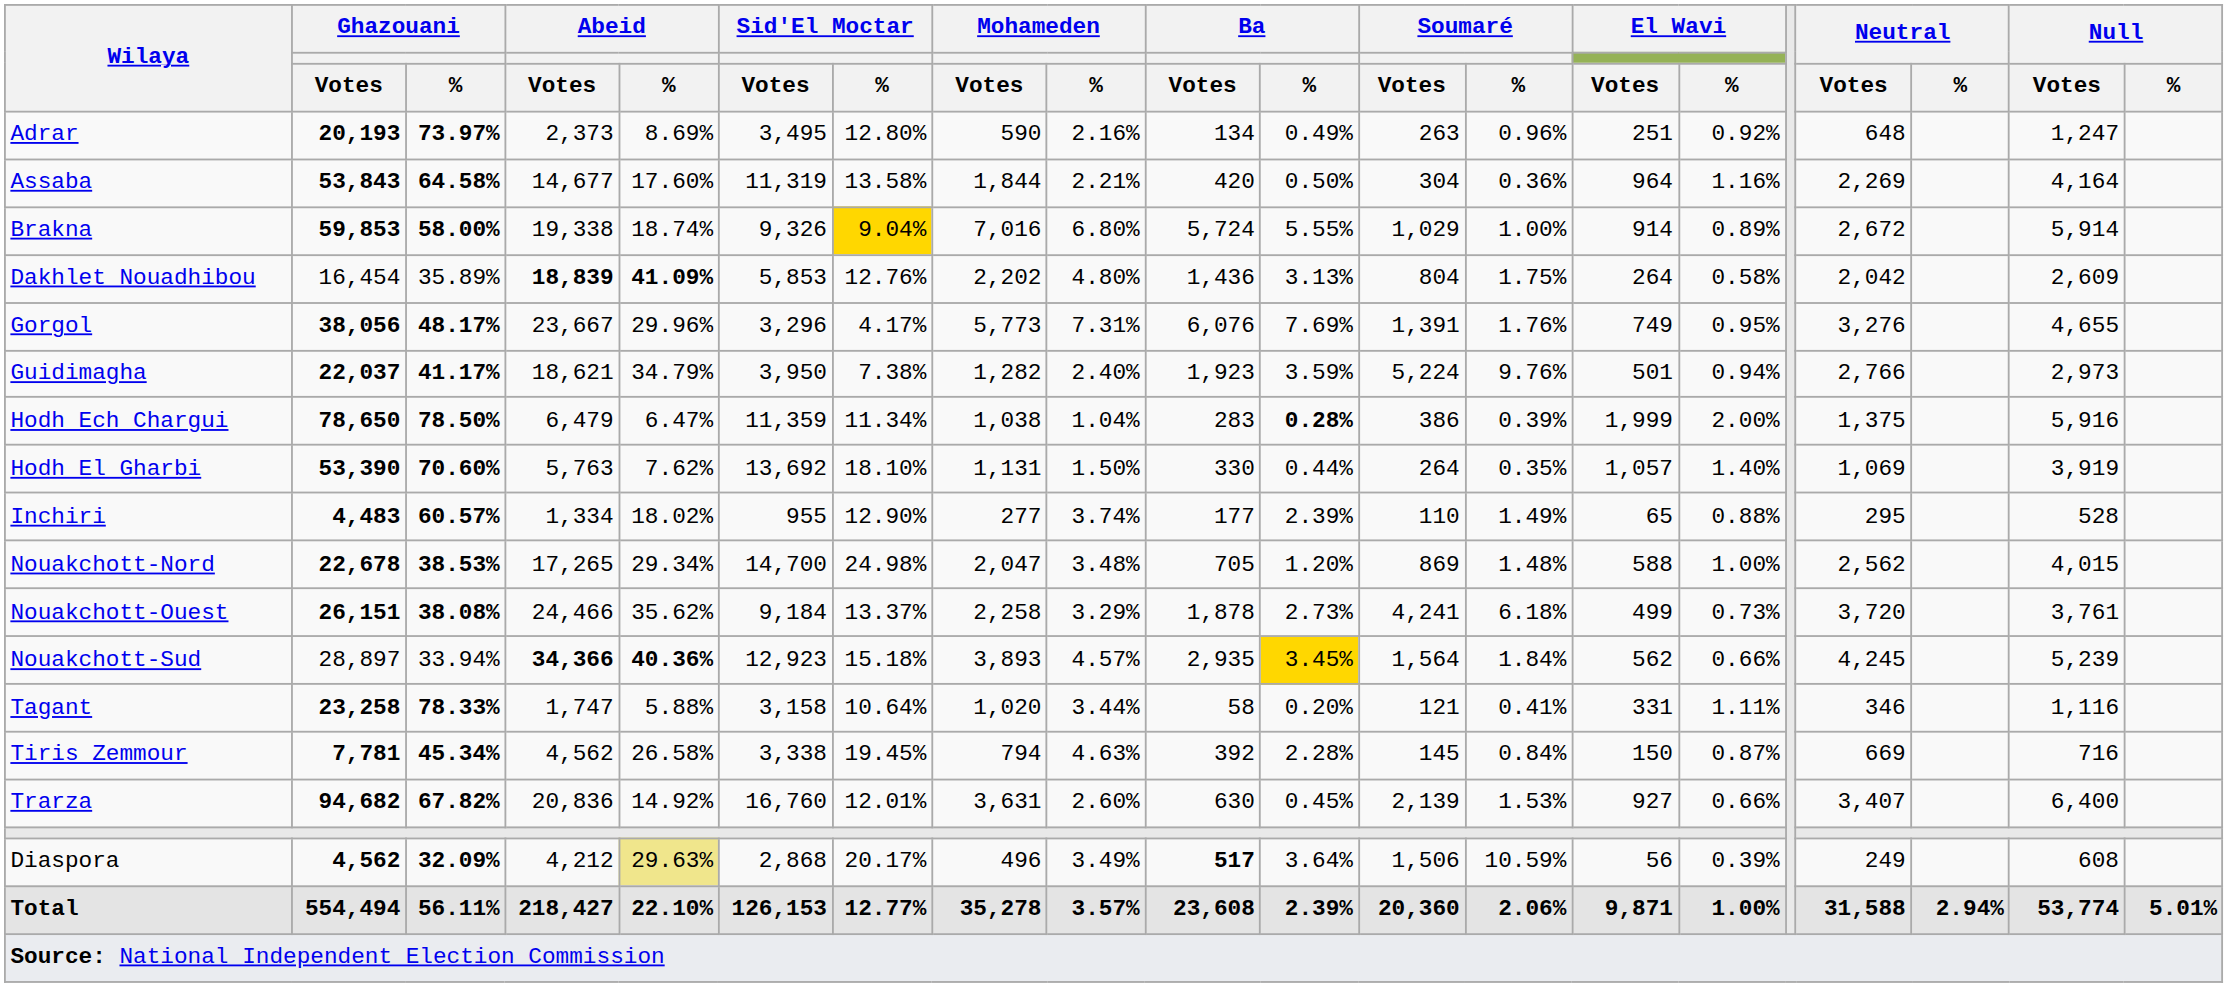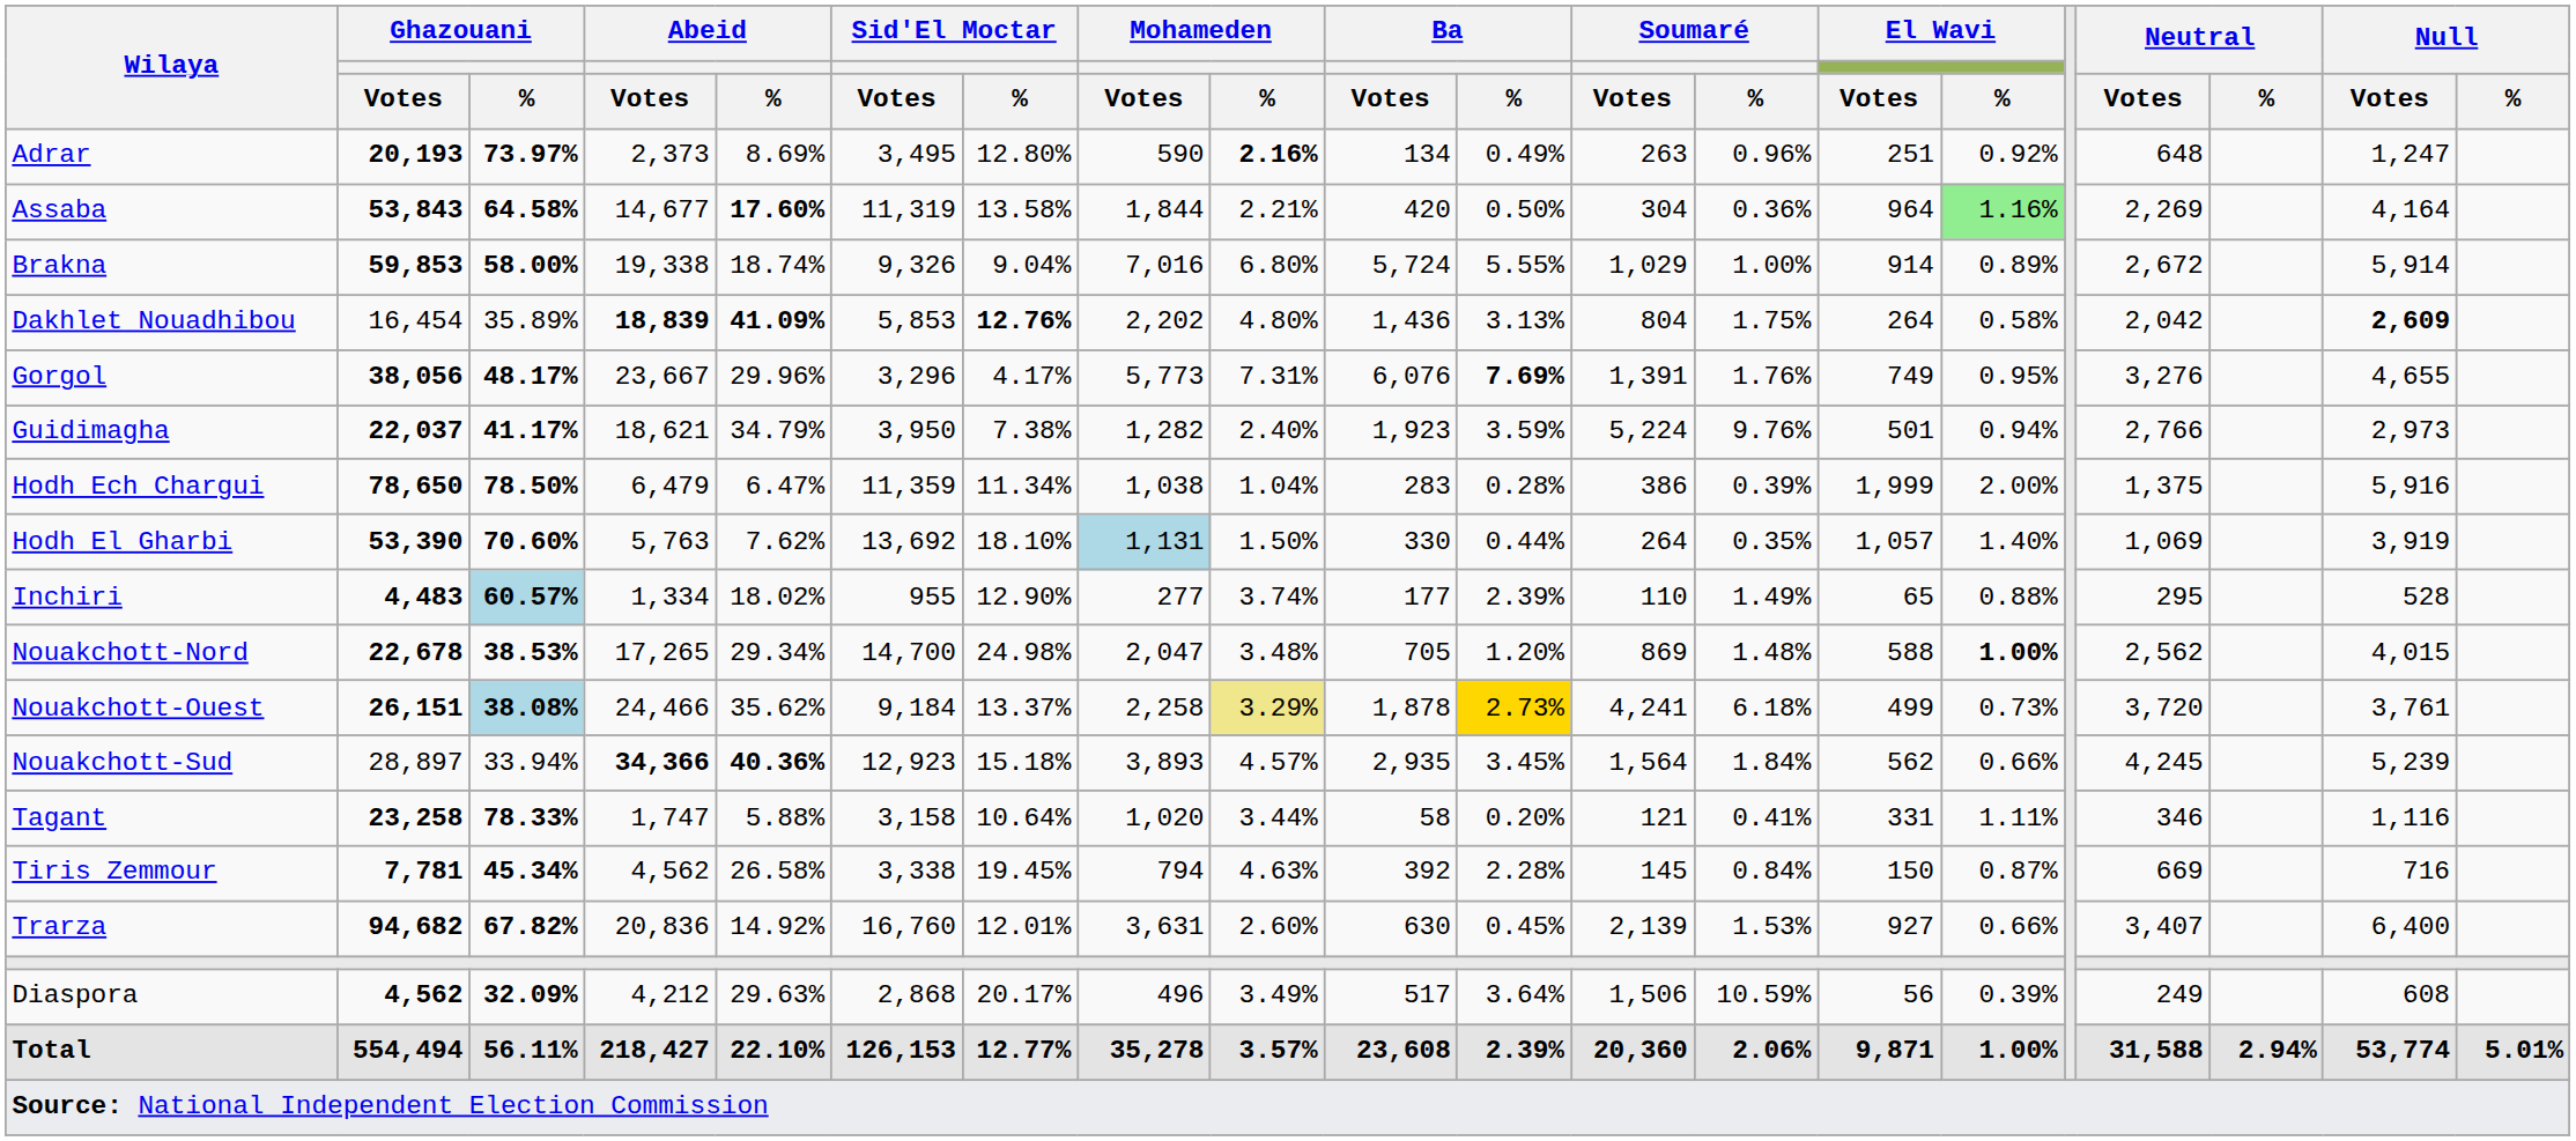Adrar | Mohameden / %: normal -> bold
Assaba | Abeid / %: normal -> bold
Assaba | El Wavi / %: no background -> lightgreen background
Brakna | Sid'El Moctar / %: gold background -> no background
Dakhlet Nouadhibou | Sid'El Moctar / %: normal -> bold
Dakhlet Nouadhibou | Null / Votes: normal -> bold
Gorgol | Ba / %: normal -> bold
Hodh Ech Chargui | Ba / %: bold -> normal
Hodh El Gharbi | Mohameden / Votes: no background -> lightblue background
Inchiri | Ghazouani / %: no background -> lightblue background
Nouakchott-Nord | El Wavi / %: normal -> bold
Nouakchott-Ouest | Ghazouani / %: no background -> lightblue background
Nouakchott-Ouest | Mohameden / %: no background -> khaki background
Nouakchott-Ouest | Ba / %: no background -> gold background
Nouakchott-Sud | Ba / %: gold background -> no background
Diaspora | Abeid / %: khaki background -> no background
Diaspora | Ba / Votes: bold -> normal
